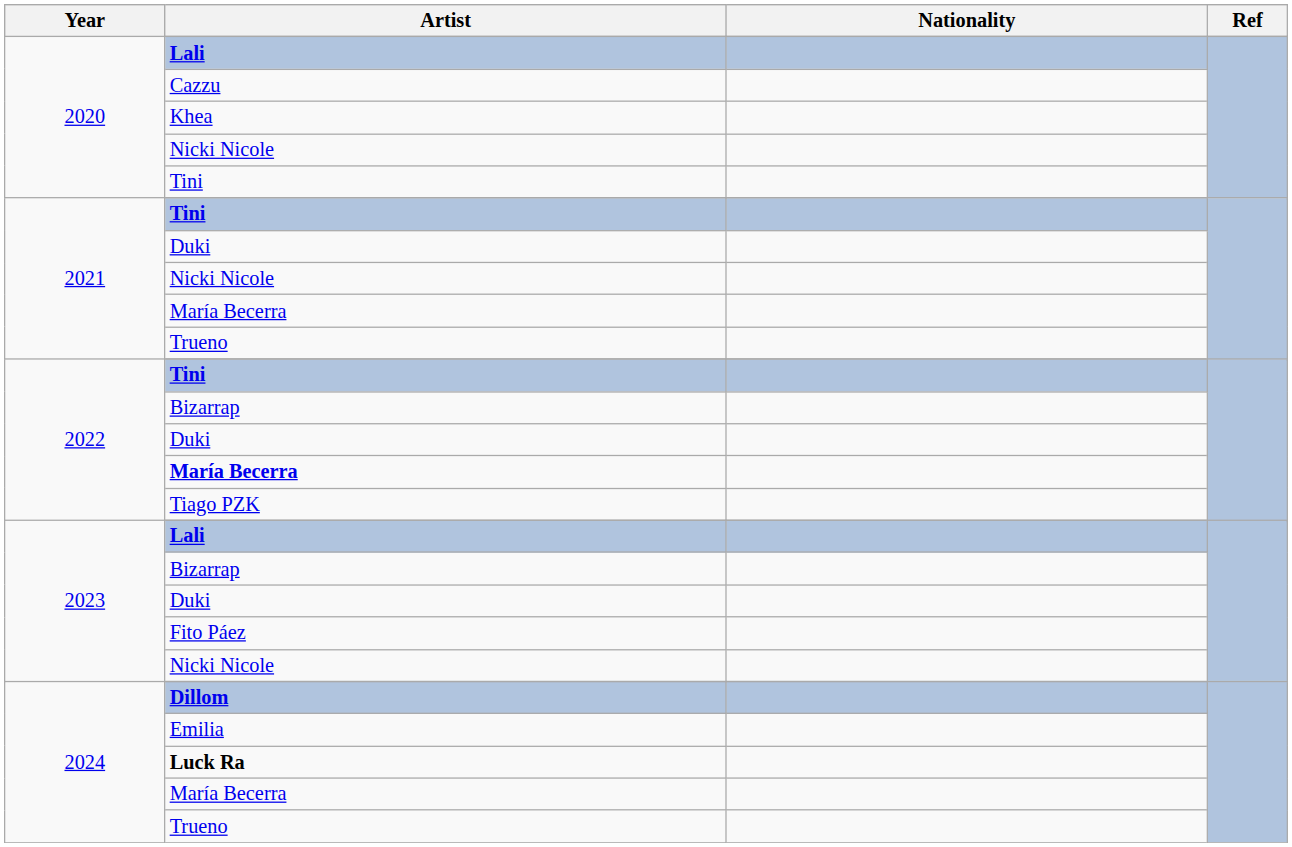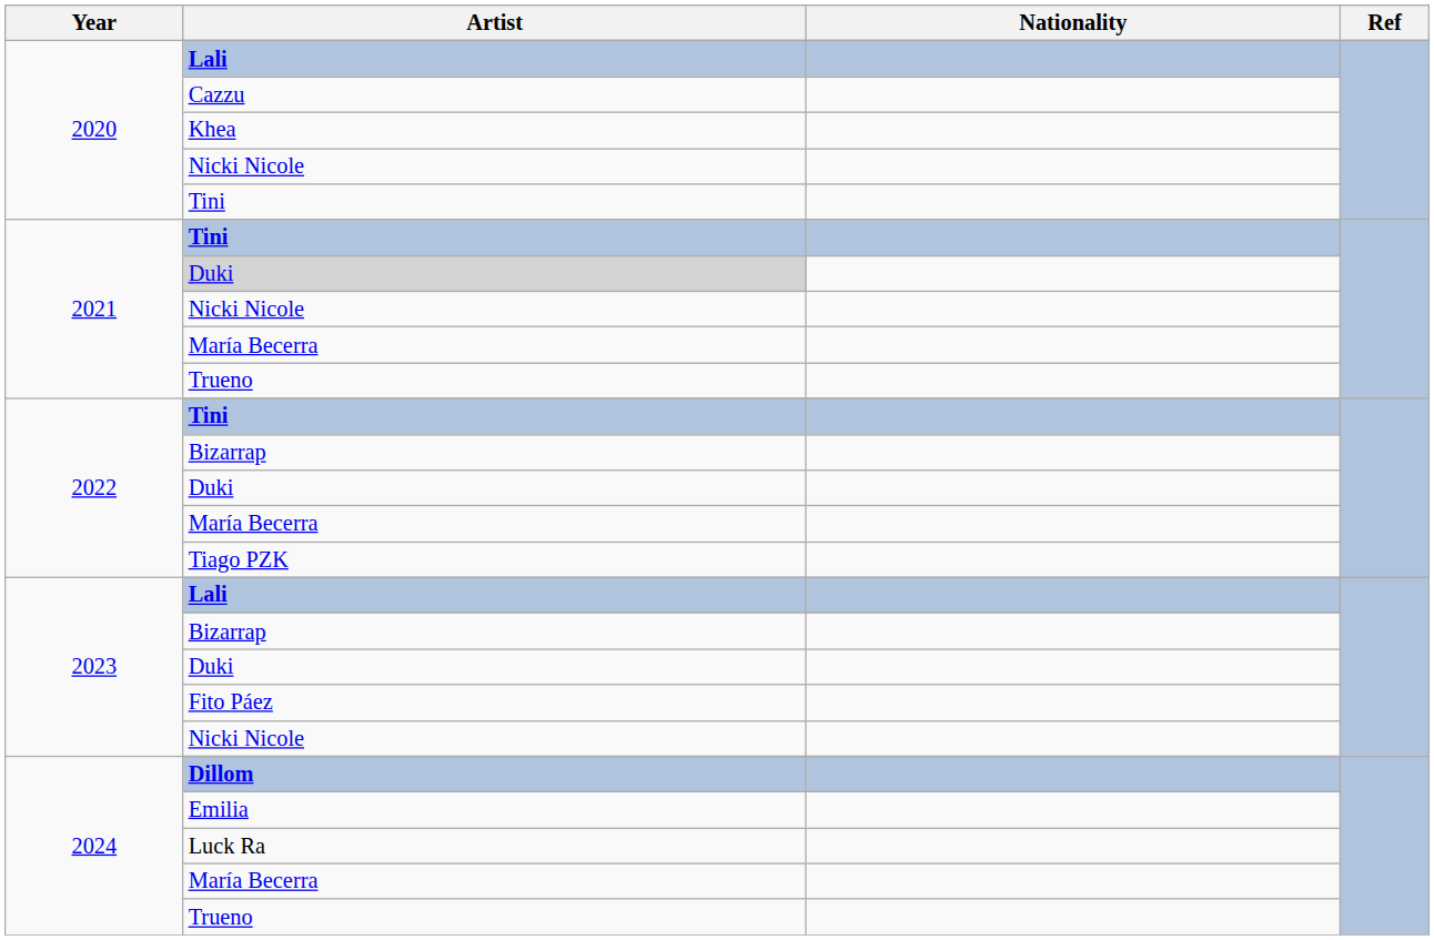2021 / Duki | Artist: no background -> lightgrey background
2022 / María Becerra | Artist: bold -> normal
Luck Ra | Artist: bold -> normal
